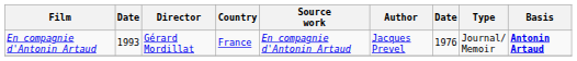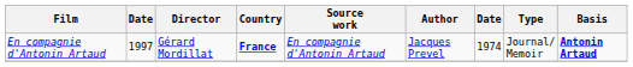row 2 | column 2: 1993 -> 1997
row 2 | Country: normal -> bold
row 2 | column 7: 1976 -> 1974
